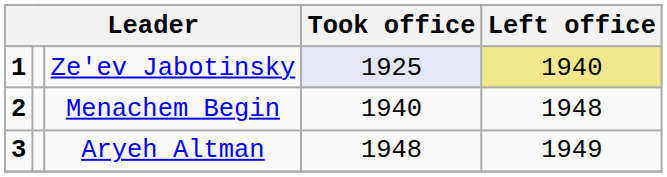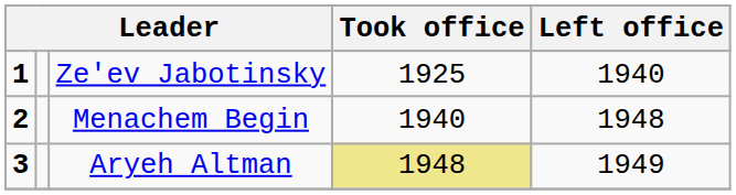Ze'ev Jabotinsky | Took office: lavender background -> no background
Ze'ev Jabotinsky | Left office: khaki background -> no background
Aryeh Altman | Took office: no background -> khaki background
